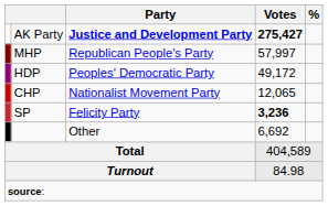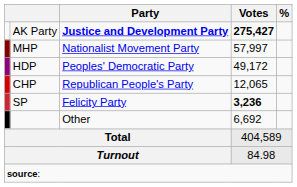MHP | Party: Republican People's Party -> Nationalist Movement Party
CHP | Party: Nationalist Movement Party -> Republican People's Party
